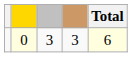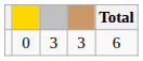row 2 | column 2: lightyellow background -> no background
row 2 | Total: lightyellow background -> no background
